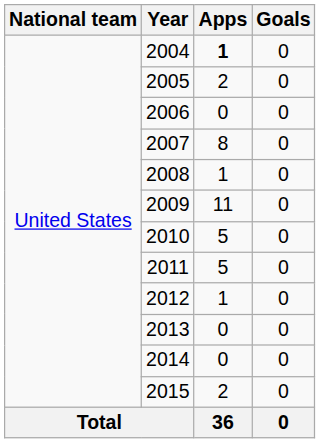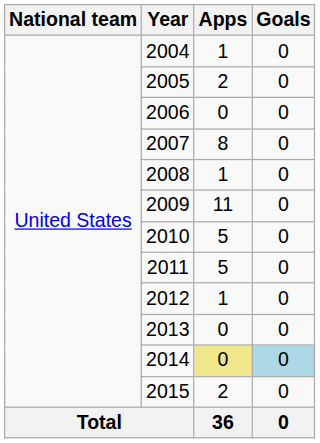2004 | Apps: bold -> normal
2014 | Apps: no background -> khaki background
2014 | Goals: no background -> lightblue background
